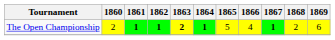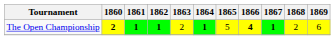The Open Championship | 1860: normal -> bold
The Open Championship | 1863: bold -> normal
The Open Championship | 1866: normal -> bold
